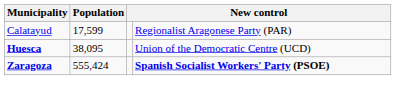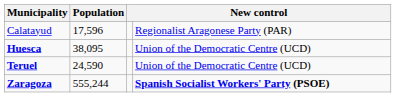Calatayud | Population: 17,599 -> 17,596
+ row: Teruel | 24,590 | Union of the Democratic Centre (UCD)
Zaragoza | Population: 555,424 -> 555,244
